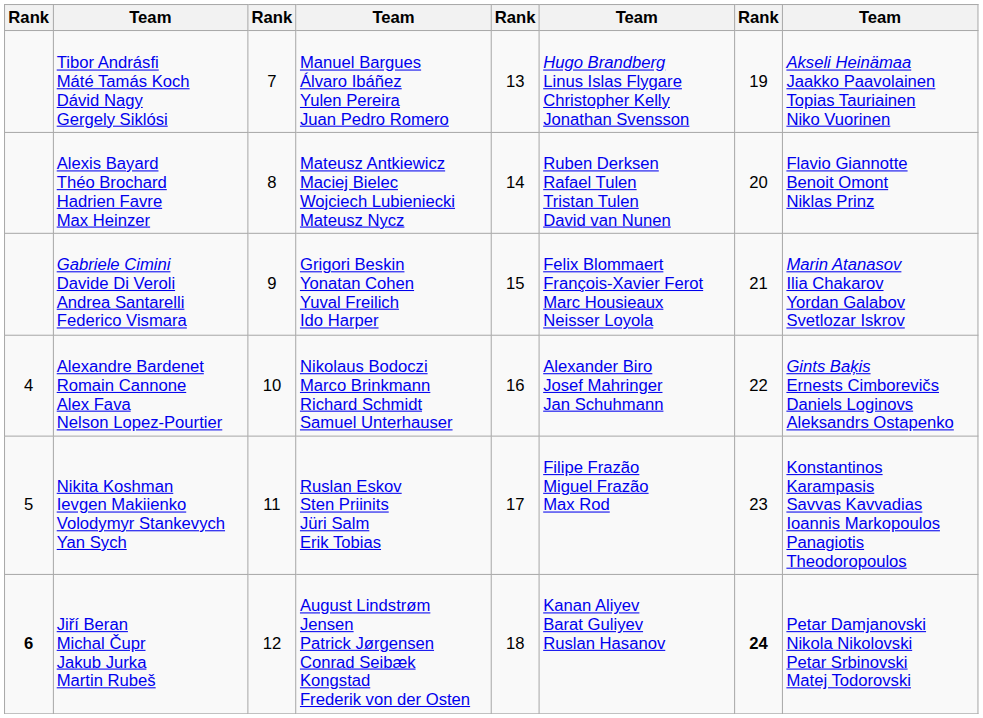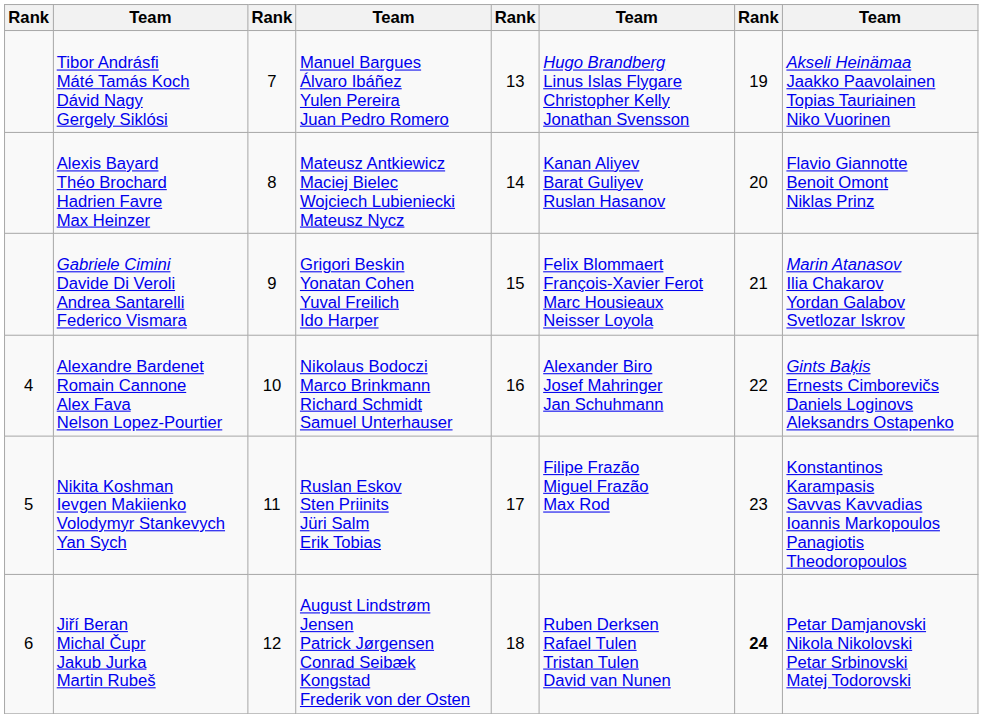Alexis Bayard Théo Brochard Hadrien Favre Max Heinzer | column 6: Ruben Derksen Rafael Tulen Tristan Tulen David van Nunen -> Kanan Aliyev Barat Guliyev Ruslan Hasanov
Jiří Beran Michal Čupr Jakub Jurka Martin Rubeš | column 1: bold -> normal
Jiří Beran Michal Čupr Jakub Jurka Martin Rubeš | column 6: Kanan Aliyev Barat Guliyev Ruslan Hasanov -> Ruben Derksen Rafael Tulen Tristan Tulen David van Nunen
